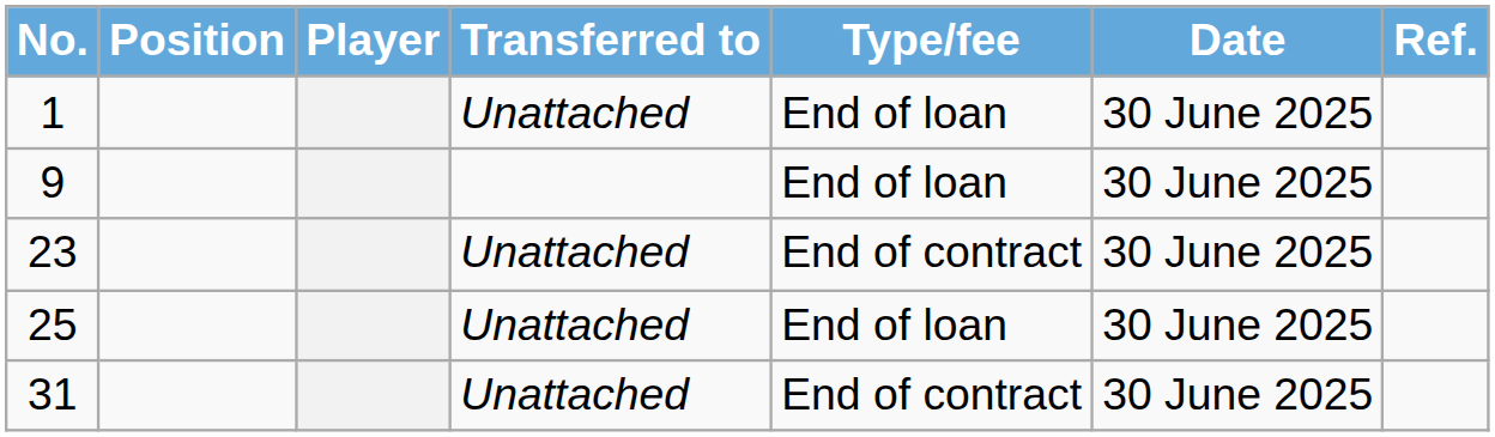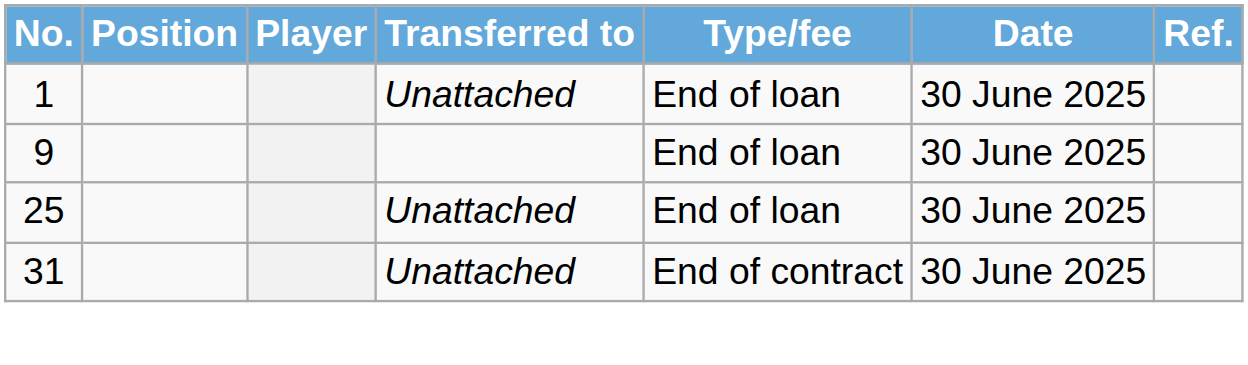- row: 23 | Unattached | End of contract | 30 June 2025
